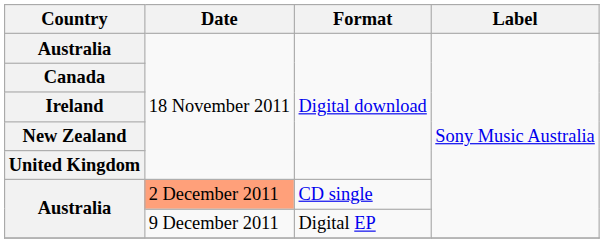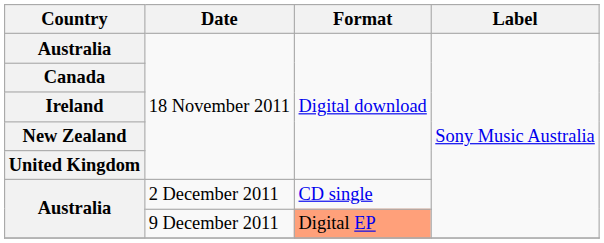2 December 2011 | Date: lightsalmon background -> no background
9 December 2011 | Format: no background -> lightsalmon background
